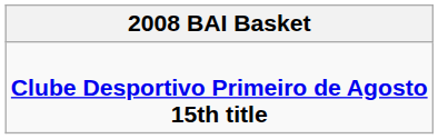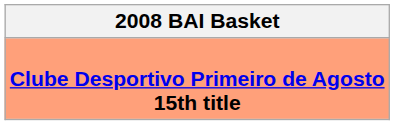row 2 | column 1: no background -> lightsalmon background
